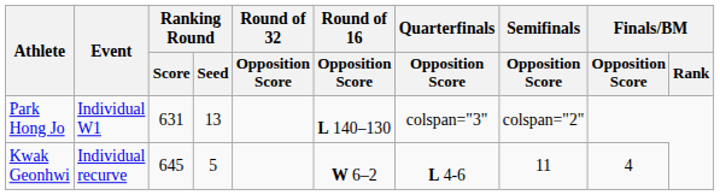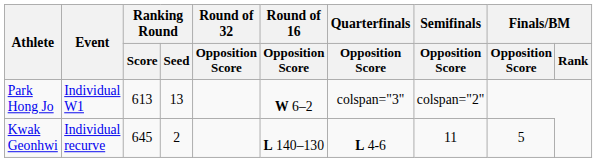Park Hong Jo | Ranking Round / Score: 631 -> 613
Park Hong Jo | Round of 16 / Opposition Score: L 140–130 -> W 6–2
Kwak Geonhwi | Ranking Round / Seed: 5 -> 2
Kwak Geonhwi | Round of 16 / Opposition Score: W 6–2 -> L 140–130
Kwak Geonhwi | Finals/BM / Opposition Score: 4 -> 5
